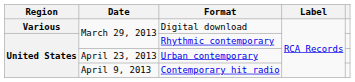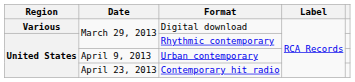Urban contemporary | Date: April 23, 2013 -> April 9, 2013
Contemporary hit radio | Date: April 9, 2013 -> April 23, 2013
